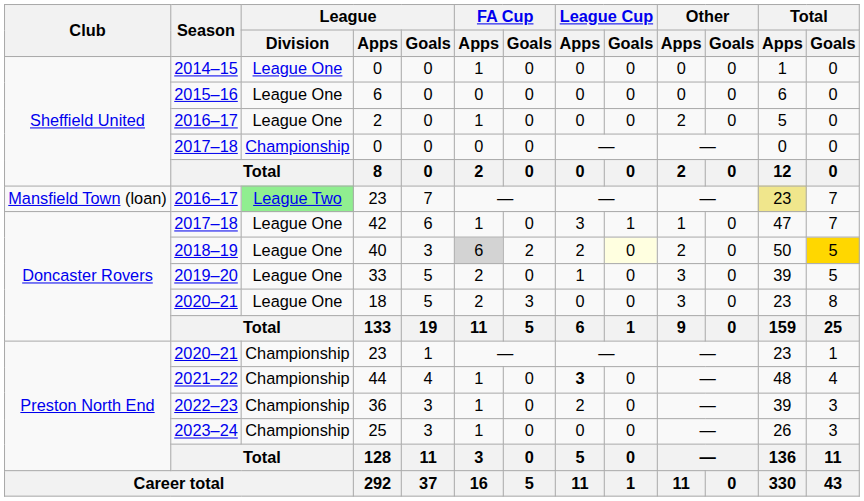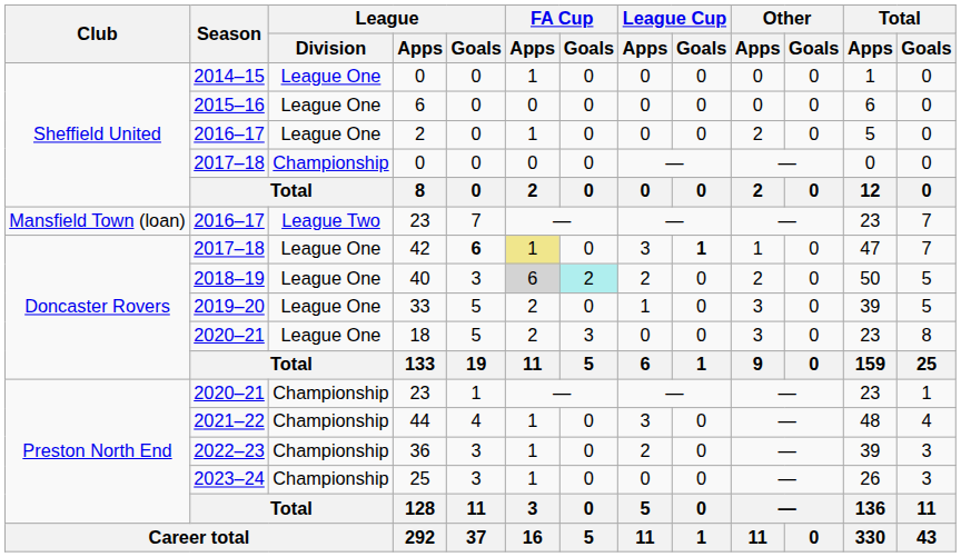2016–17 / 23 | League / Division: lightgreen background -> no background
2016–17 / 23 | Total / Apps: khaki background -> no background
42 | League / Goals: normal -> bold
42 | FA Cup / Apps: no background -> khaki background
42 | League Cup / Goals: normal -> bold
40 | FA Cup / Goals: no background -> paleturquoise background
40 | League Cup / Goals: lightyellow background -> no background
40 | Total / Goals: gold background -> no background
44 | League Cup / Apps: bold -> normal
